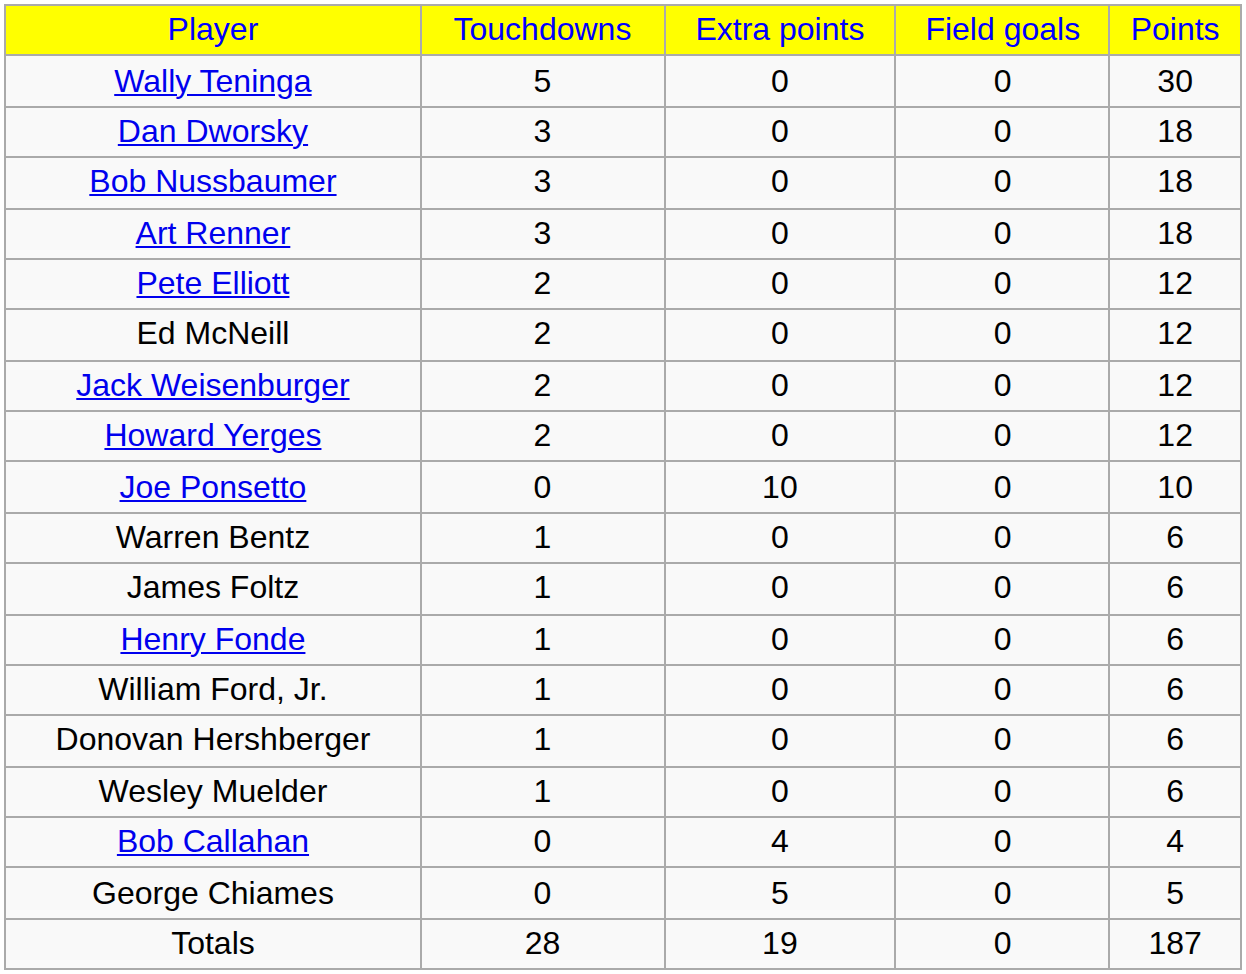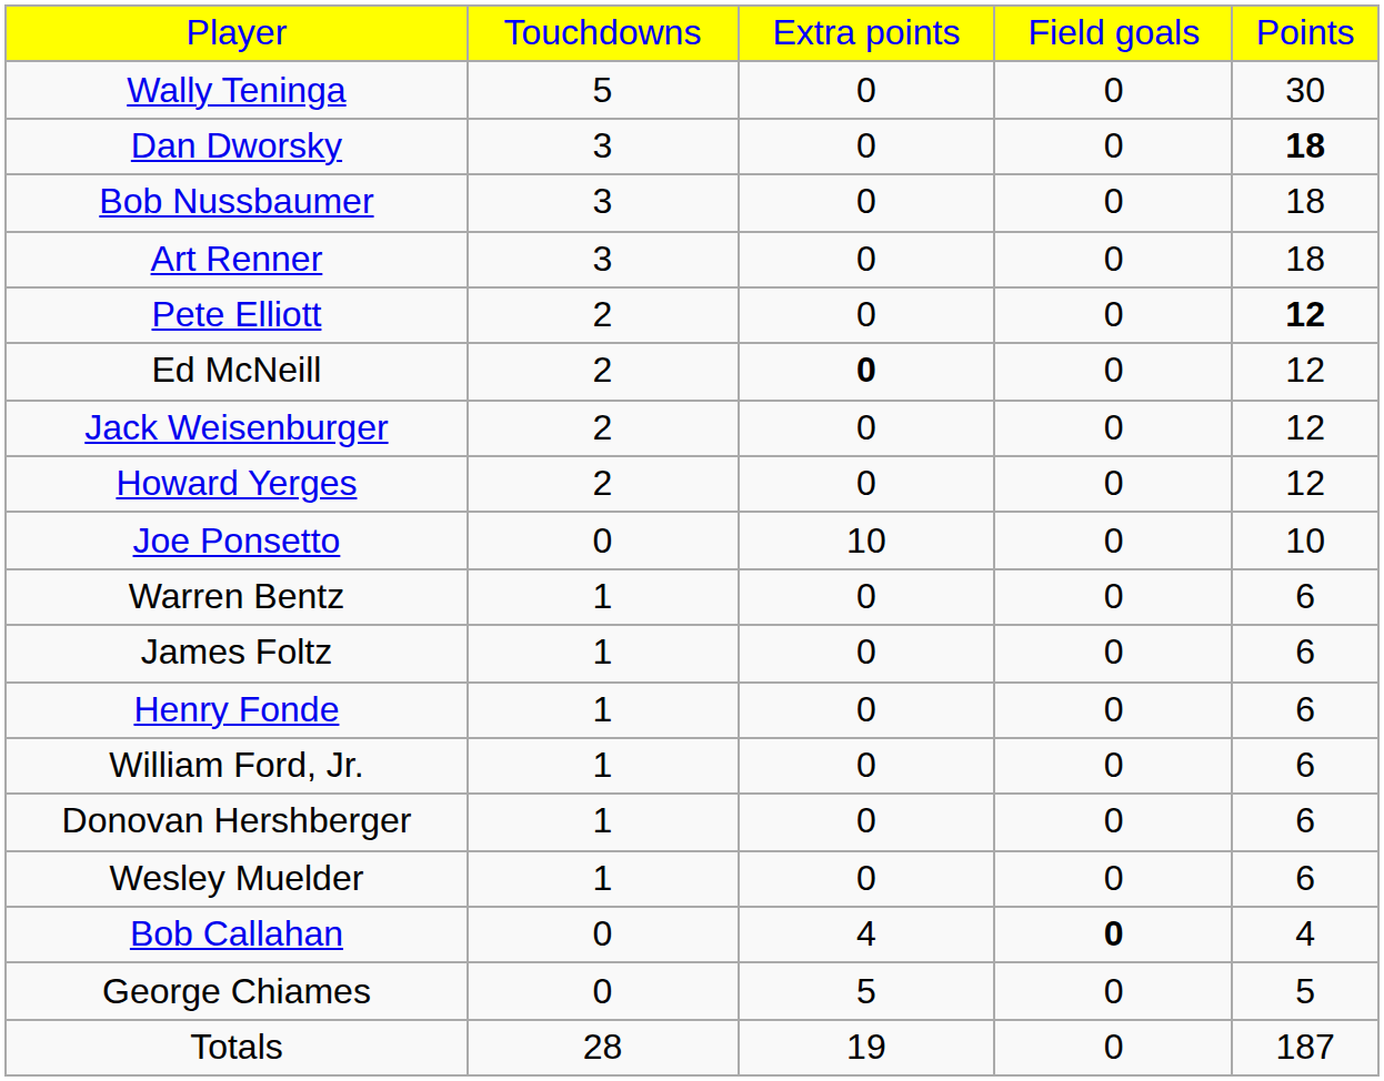Dan Dworsky | column 5: normal -> bold
Pete Elliott | column 5: normal -> bold
Ed McNeill | column 3: normal -> bold
Bob Callahan | column 4: normal -> bold
